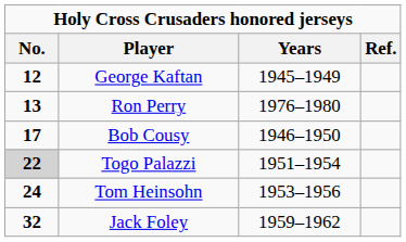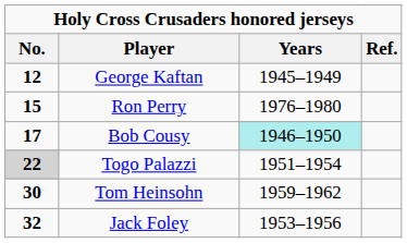Ron Perry | No.: 13 -> 15
Bob Cousy | Years: no background -> paleturquoise background
Tom Heinsohn | No.: 24 -> 30
Tom Heinsohn | Years: 1953–1956 -> 1959–1962
Jack Foley | Years: 1959–1962 -> 1953–1956
